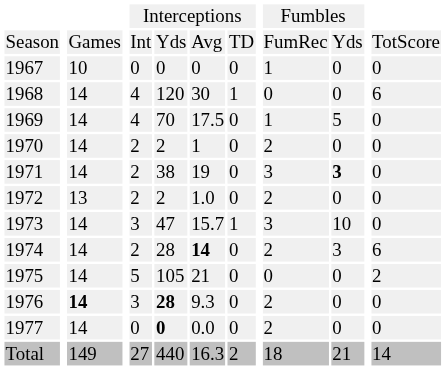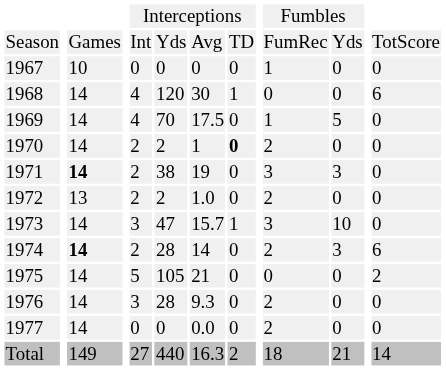1970 | column 6: normal -> bold
1971 | column 2: normal -> bold
1971 | column 8: bold -> normal
1974 | column 2: normal -> bold
1974 | column 5: bold -> normal
1976 | column 2: bold -> normal
1976 | column 4: bold -> normal
1977 | column 4: bold -> normal
